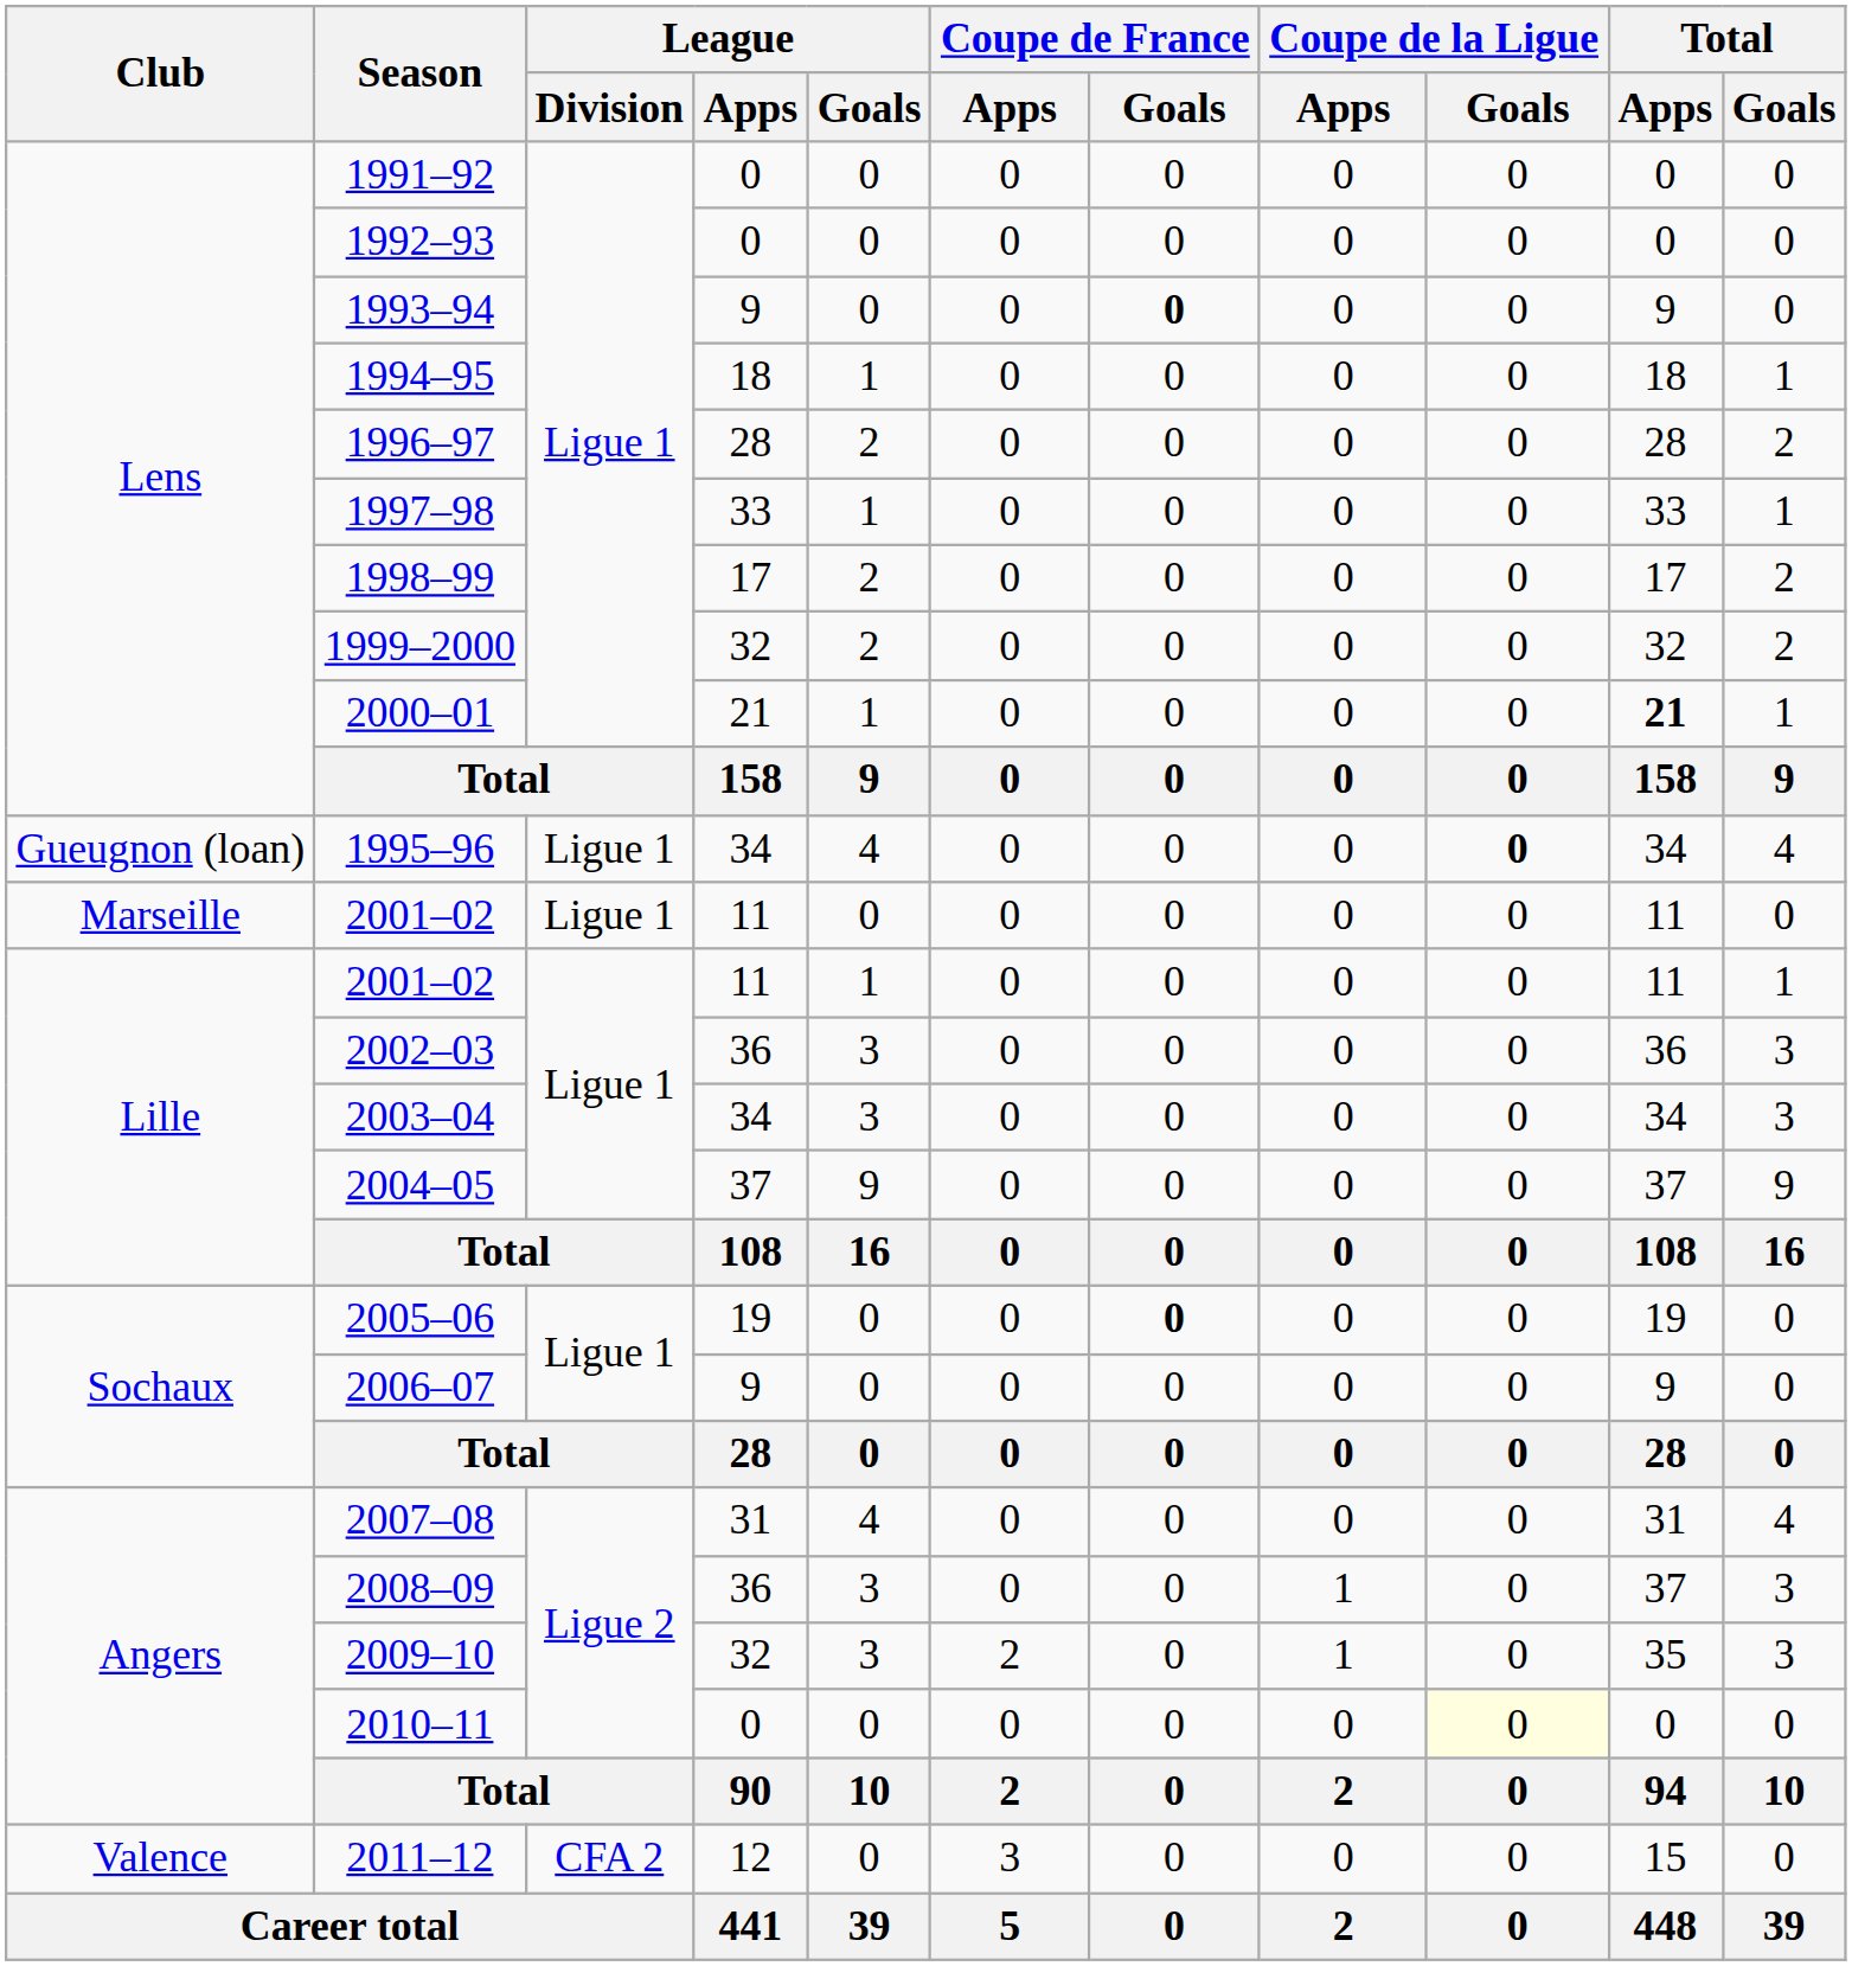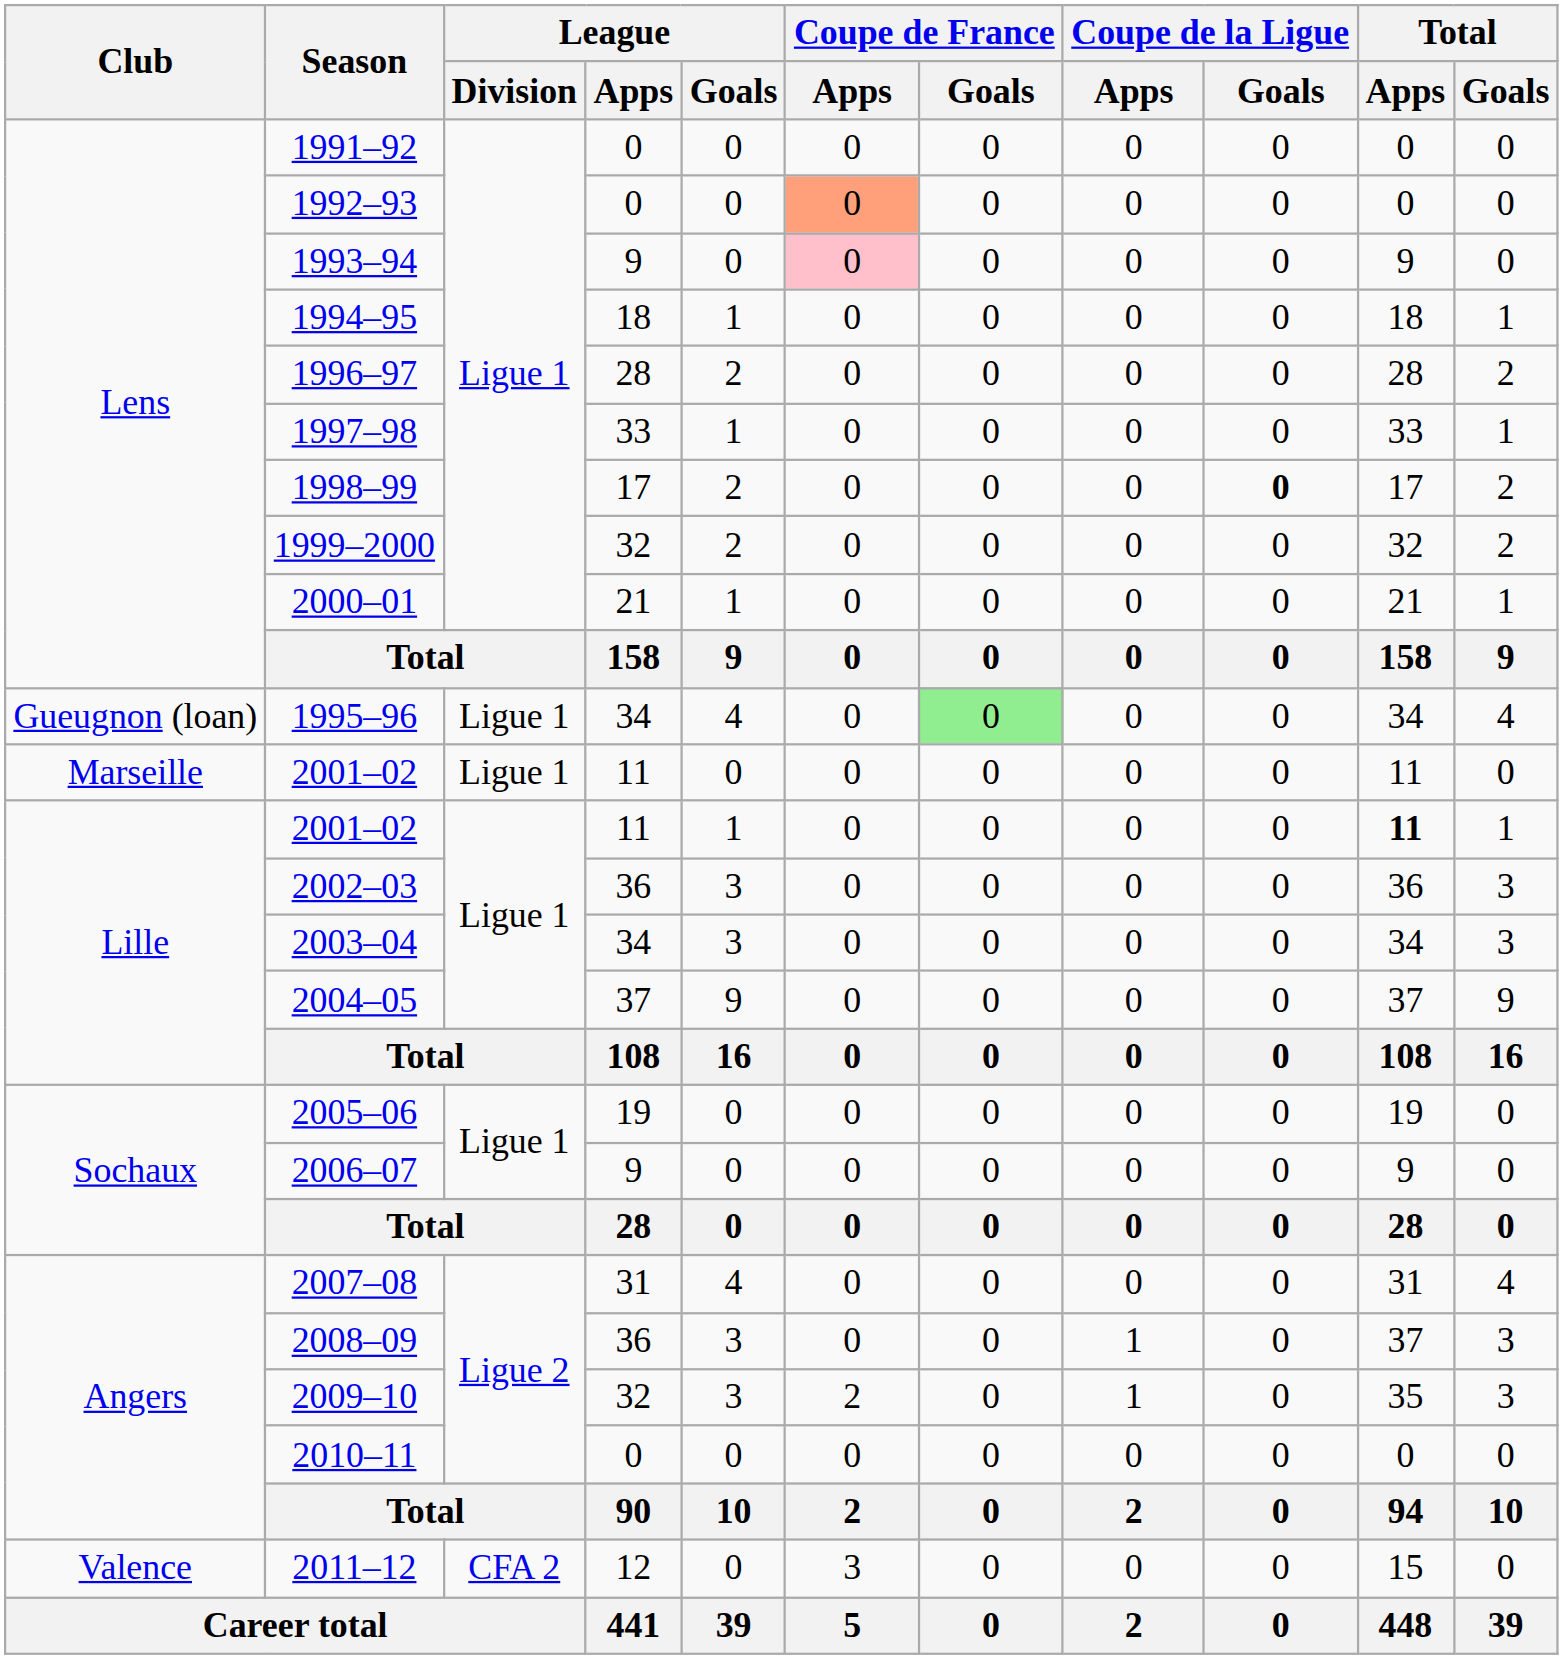1992–93 | Coupe de France / Apps: no background -> lightsalmon background
1993–94 | Coupe de France / Apps: no background -> pink background
1993–94 | Coupe de France / Goals: bold -> normal
1998–99 | Coupe de la Ligue / Goals: normal -> bold
2000–01 | Total / Apps: bold -> normal
1995–96 | Coupe de France / Goals: no background -> lightgreen background
1995–96 | Coupe de la Ligue / Goals: bold -> normal
Lille / 2001–02 | Total / Apps: normal -> bold
2005–06 | Coupe de France / Goals: bold -> normal
2010–11 | Coupe de la Ligue / Goals: lightyellow background -> no background
